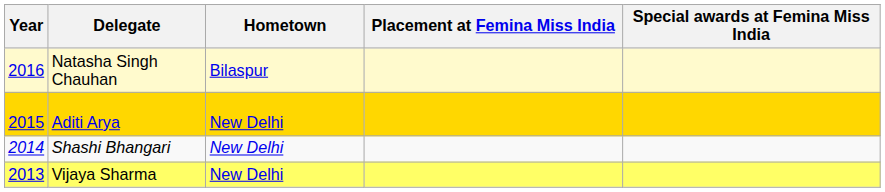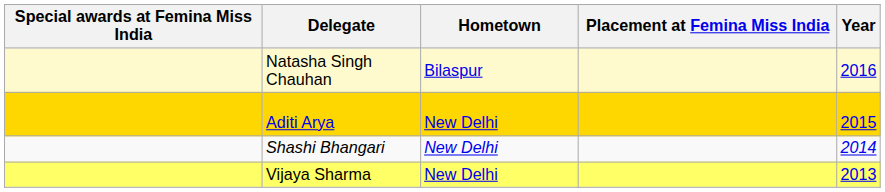columns swapped: Year <-> Special awards at Femina Miss India
